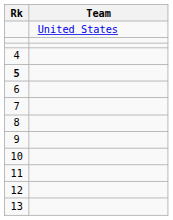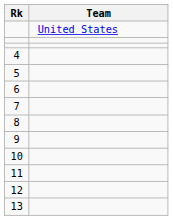row 6 | Rk: bold -> normal
